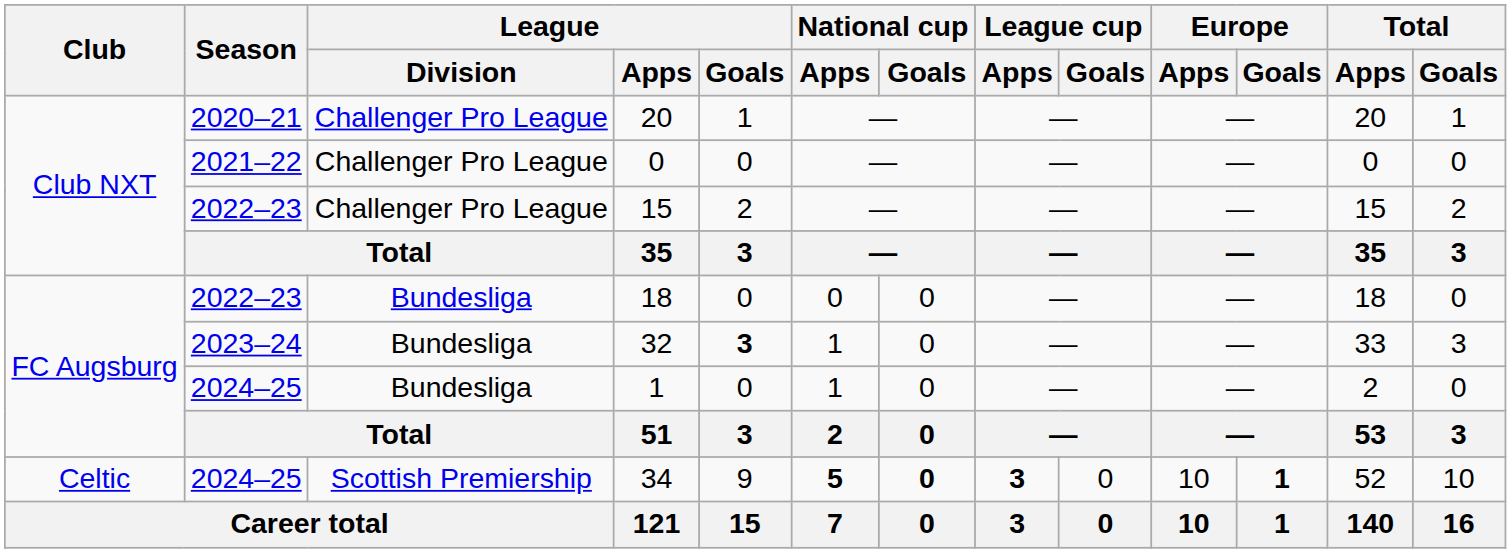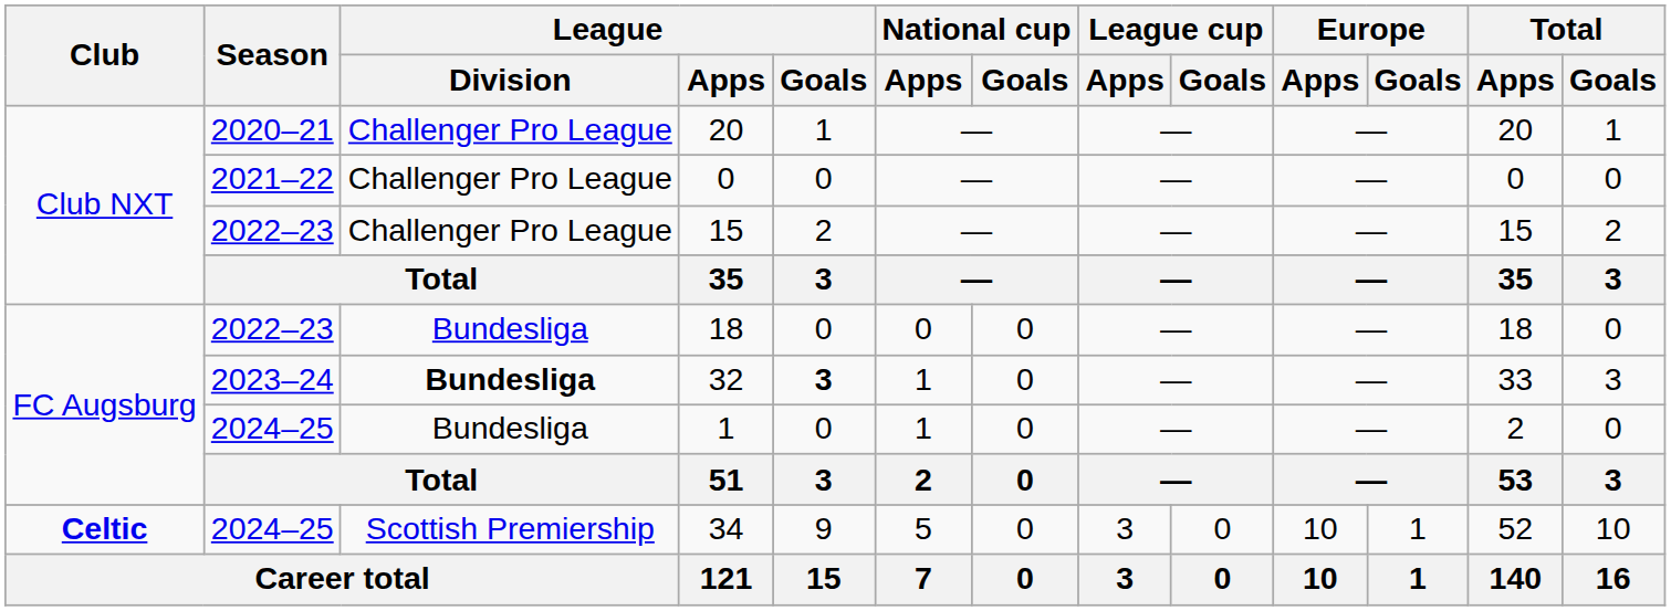32 | League / Division: normal -> bold
34 | Club: normal -> bold
34 | National cup / Apps: bold -> normal
34 | National cup / Goals: bold -> normal
34 | League cup / Apps: bold -> normal
34 | Europe / Goals: bold -> normal
